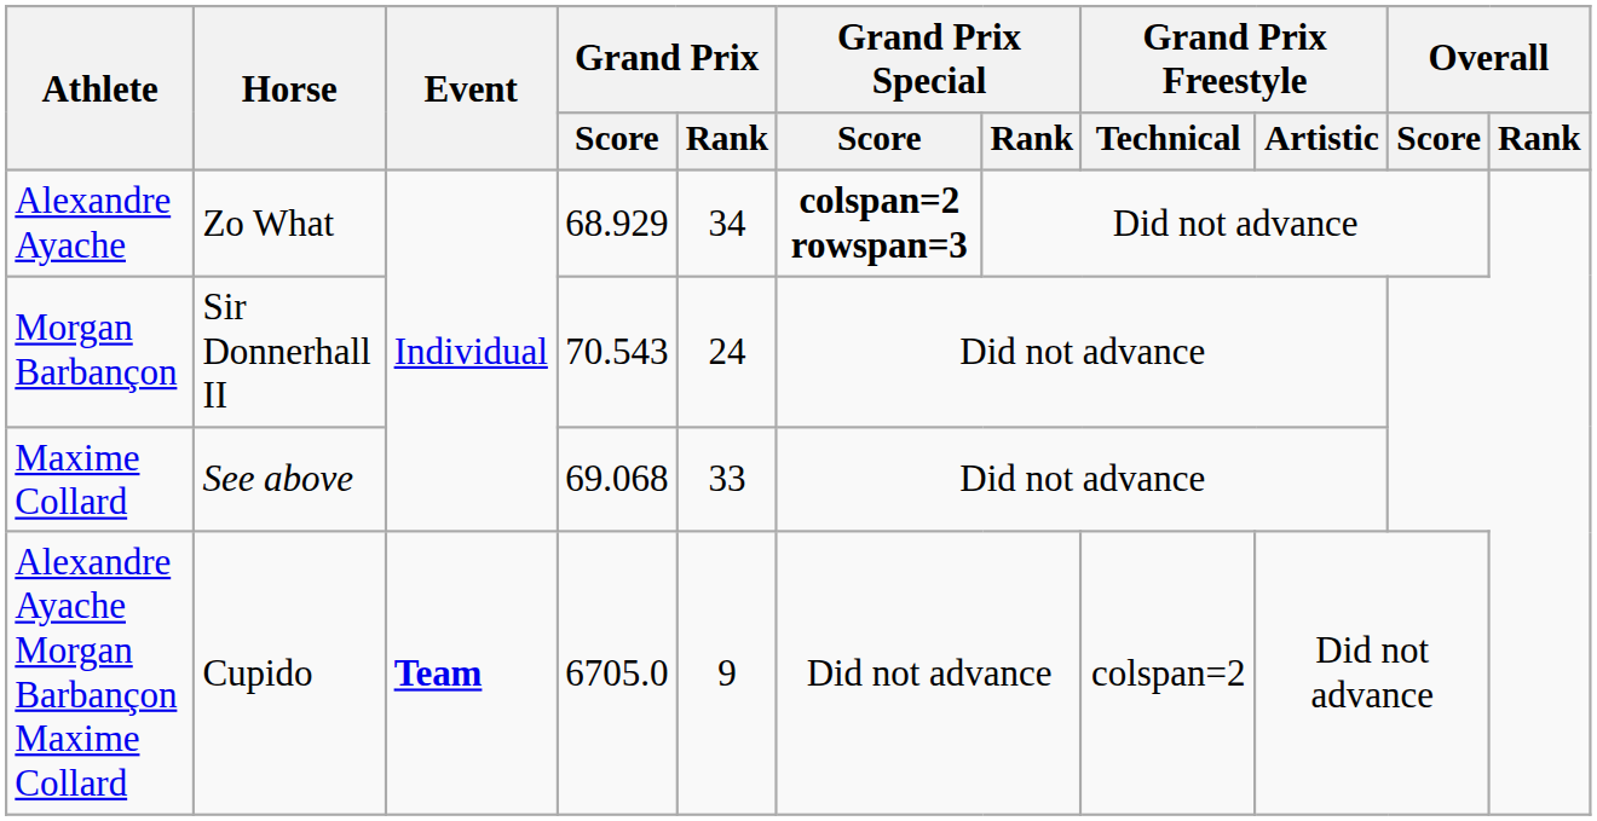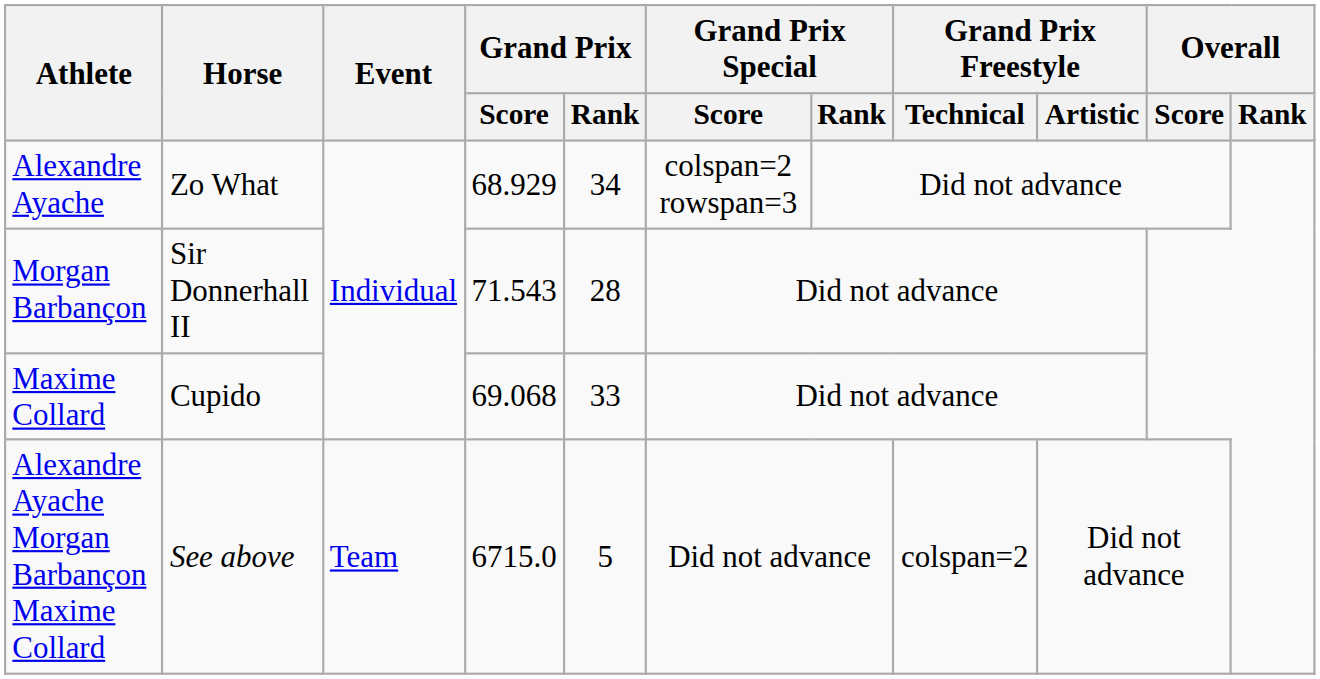Alexandre Ayache | Grand Prix Special / Score: bold -> normal
Morgan Barbançon | Grand Prix / Score: 70.543 -> 71.543
Morgan Barbançon | Grand Prix / Rank: 24 -> 28
Maxime Collard | Horse: See above -> Cupido
Alexandre Ayache Morgan Barbançon Maxime Collard | Horse: Cupido -> See above
Alexandre Ayache Morgan Barbançon Maxime Collard | Event: bold -> normal
Alexandre Ayache Morgan Barbançon Maxime Collard | Grand Prix / Score: 6705.0 -> 6715.0
Alexandre Ayache Morgan Barbançon Maxime Collard | Grand Prix / Rank: 9 -> 5
